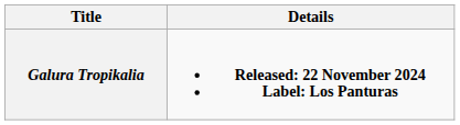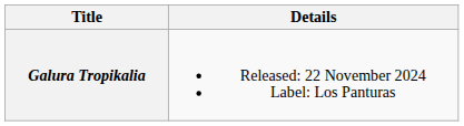Galura Tropikalia | Details: bold -> normal
